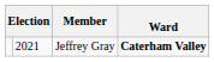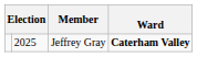Jeffrey Gray | column 2: 2021 -> 2025
